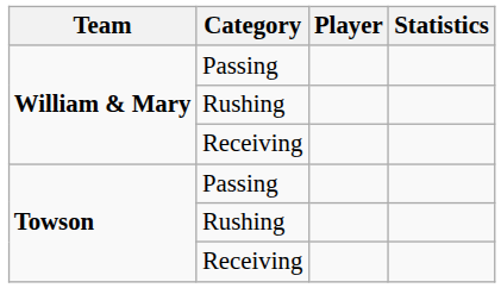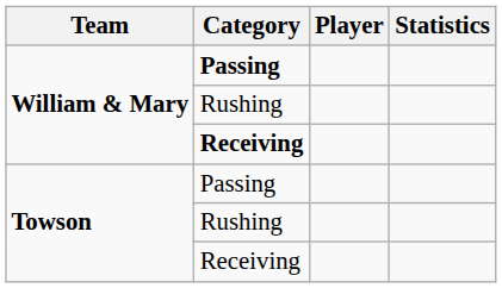William & Mary / Passing | Category: normal -> bold
William & Mary / Receiving | Category: normal -> bold
